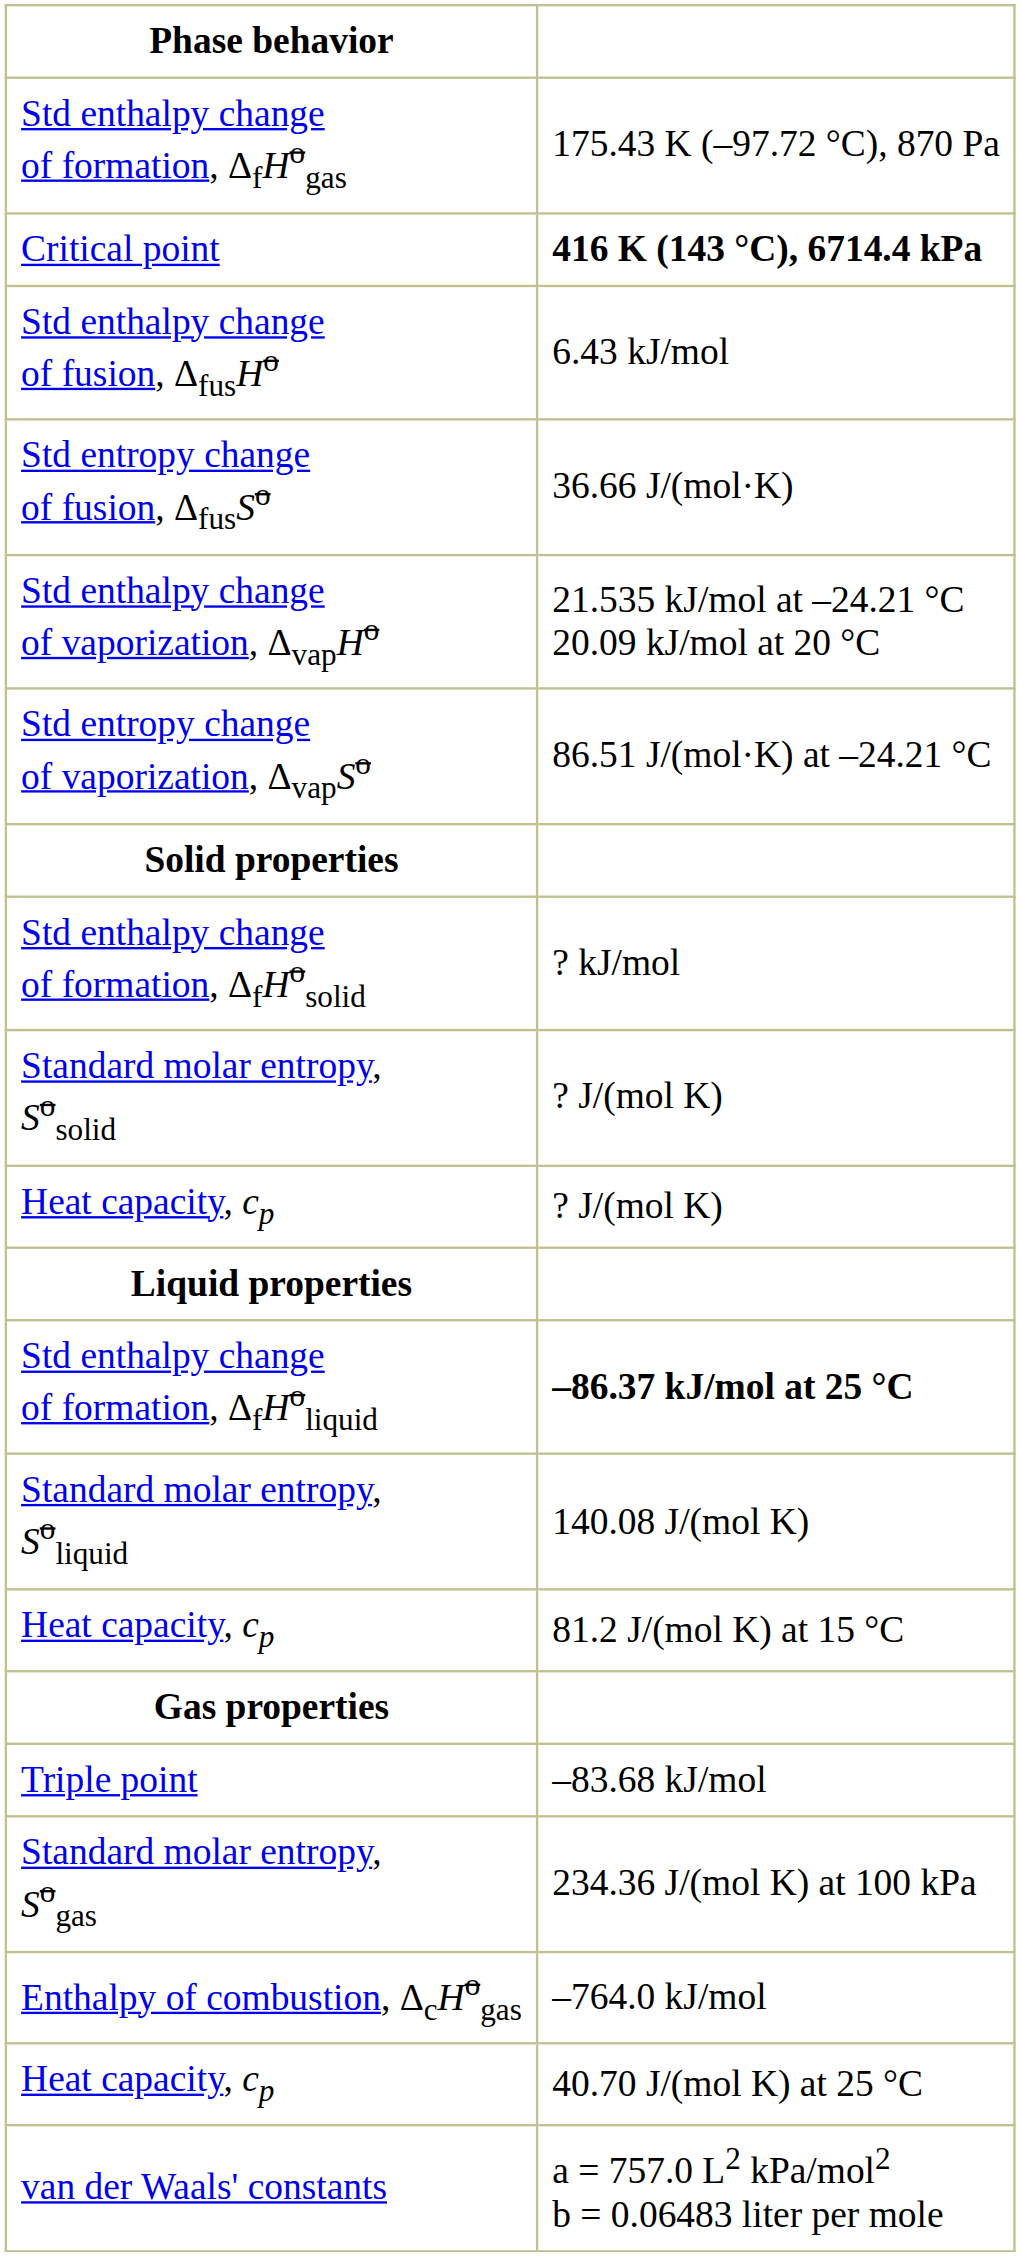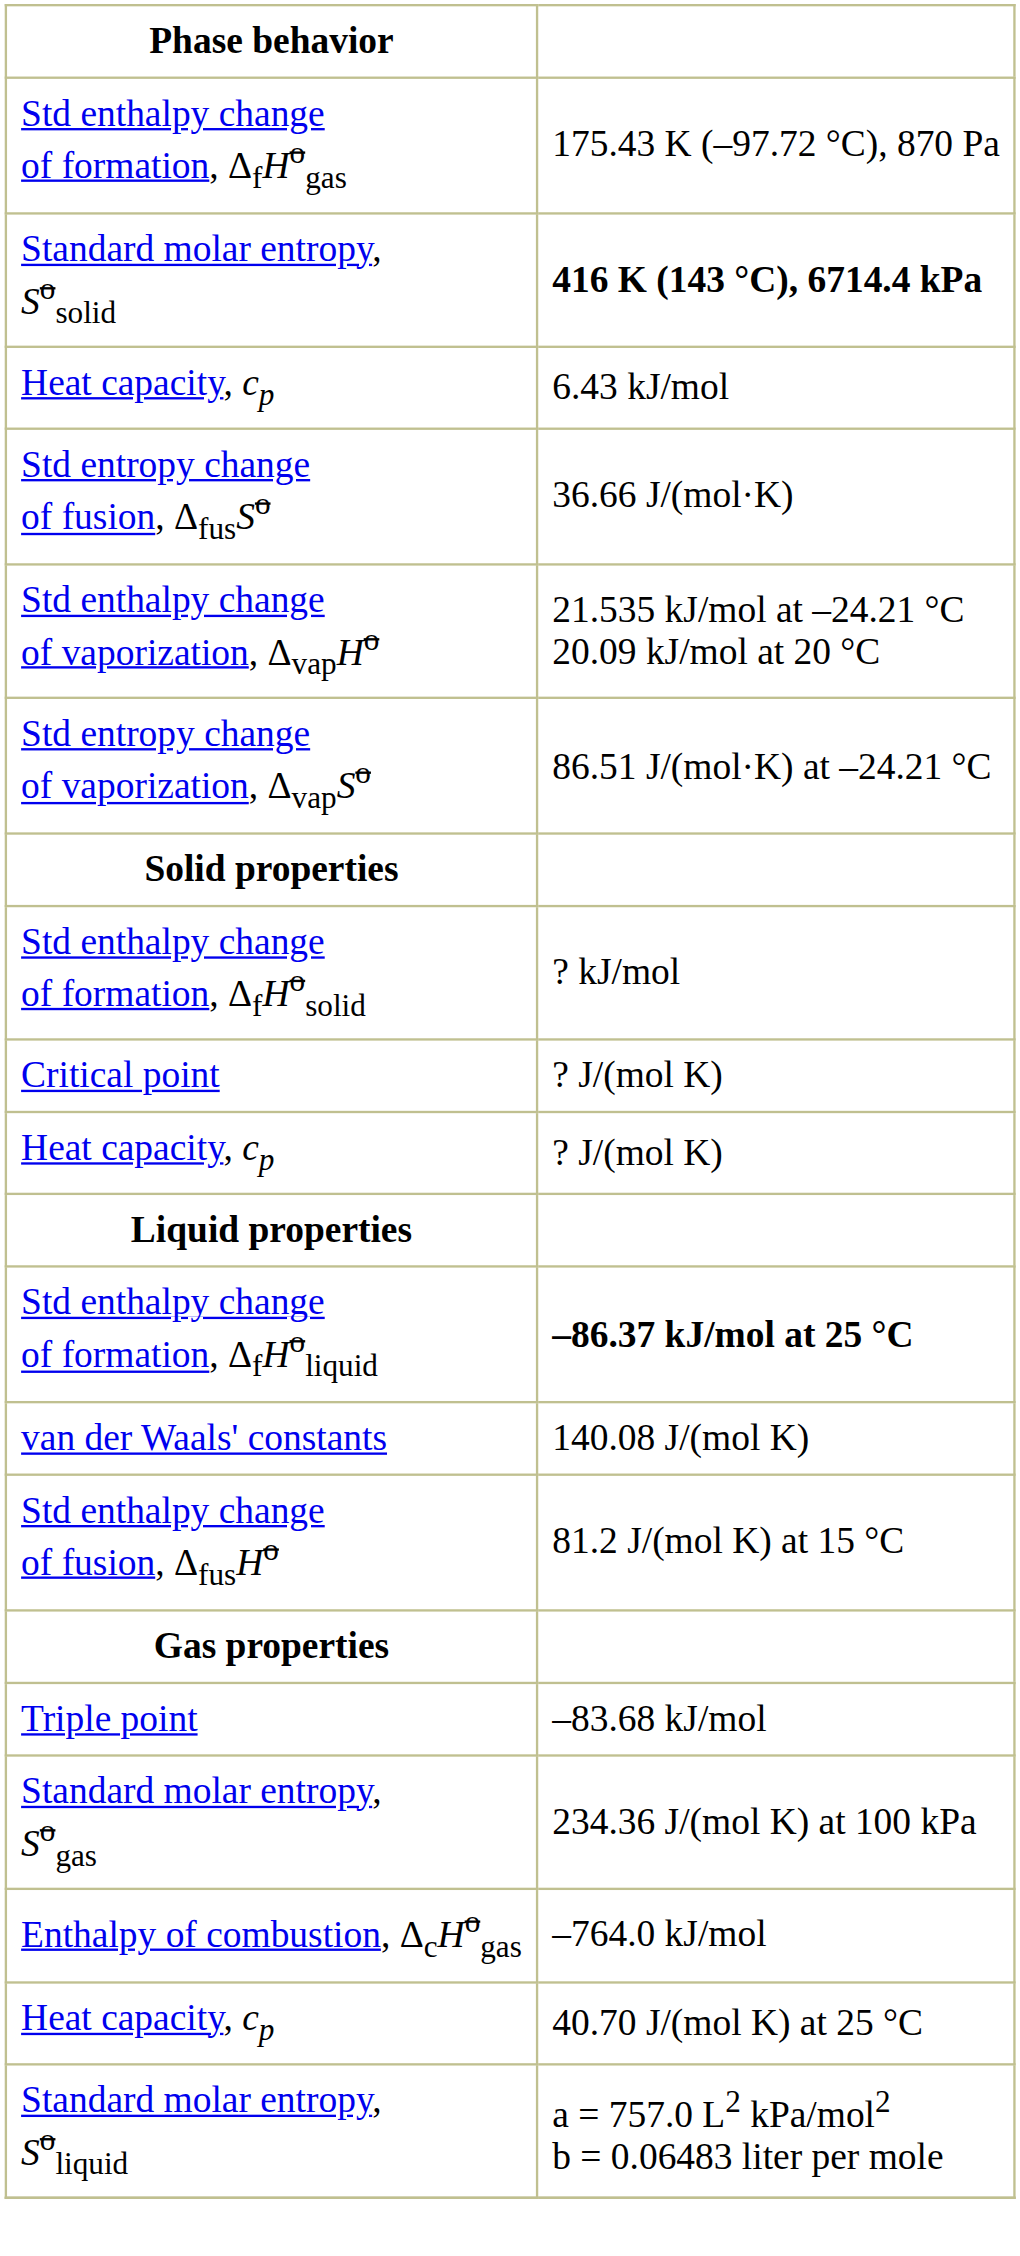row 3 | Phase behavior: Critical point -> Standard molar entropy, Sosolid
row 4 | Phase behavior: Std enthalpy change of fusion, ΔfusHo -> Heat capacity, cp
row 10 | Phase behavior: Standard molar entropy, Sosolid -> Critical point
row 14 | Phase behavior: Standard molar entropy, Soliquid -> van der Waals' constants
row 15 | Phase behavior: Heat capacity, cp -> Std enthalpy change of fusion, ΔfusHo
row 21 | Phase behavior: van der Waals' constants -> Standard molar entropy, Soliquid
